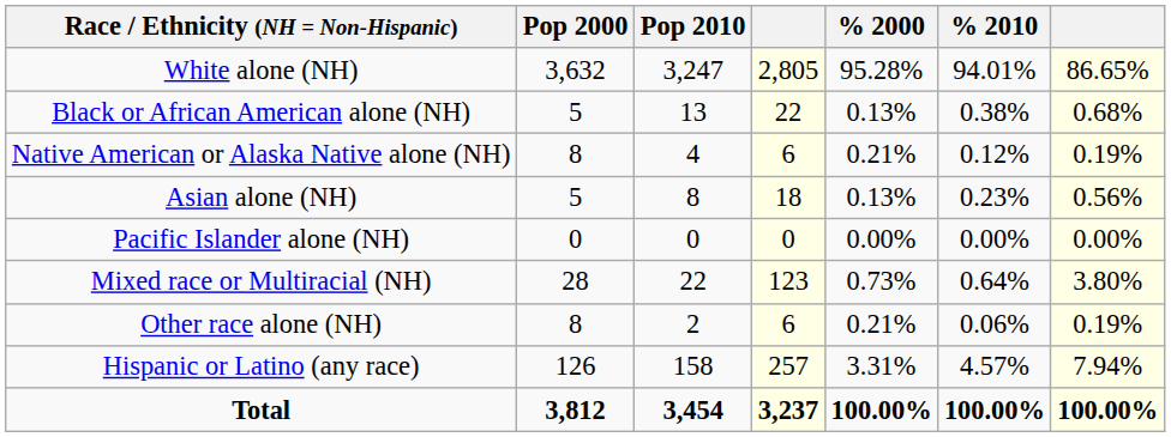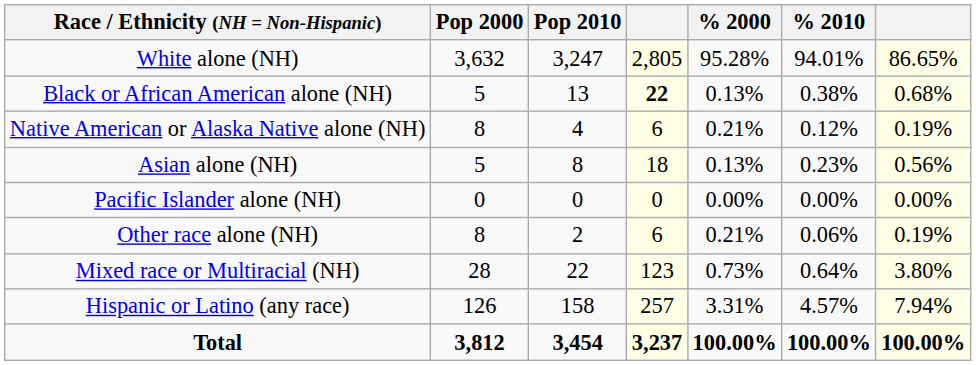Black or African American alone (NH) | column 4: normal -> bold
rows swapped: Other race alone (NH) <-> Mixed race or Multiracial (NH)
